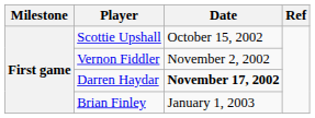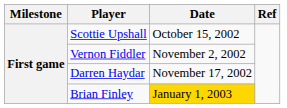Darren Haydar | Date: bold -> normal
Brian Finley | Date: no background -> gold background
